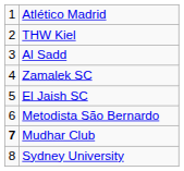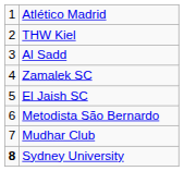Mudhar Club | column 1: bold -> normal
Sydney University | column 1: normal -> bold
